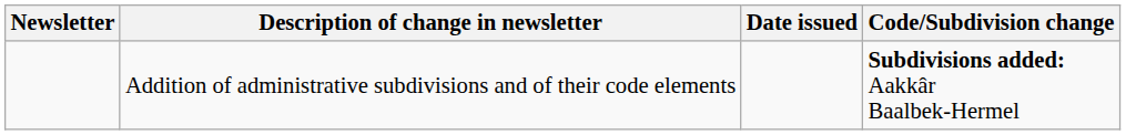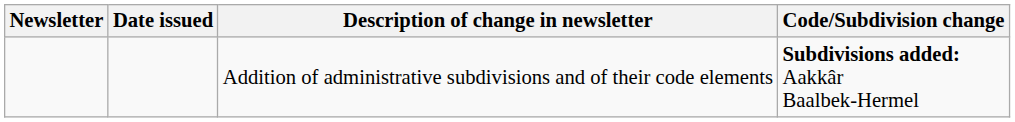columns swapped: Date issued <-> Description of change in newsletter
